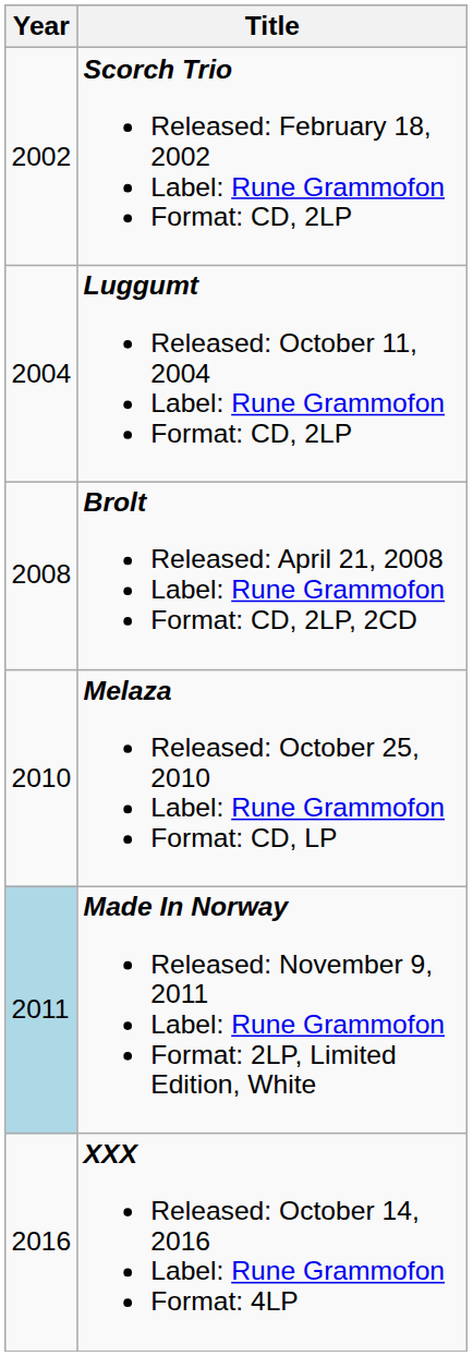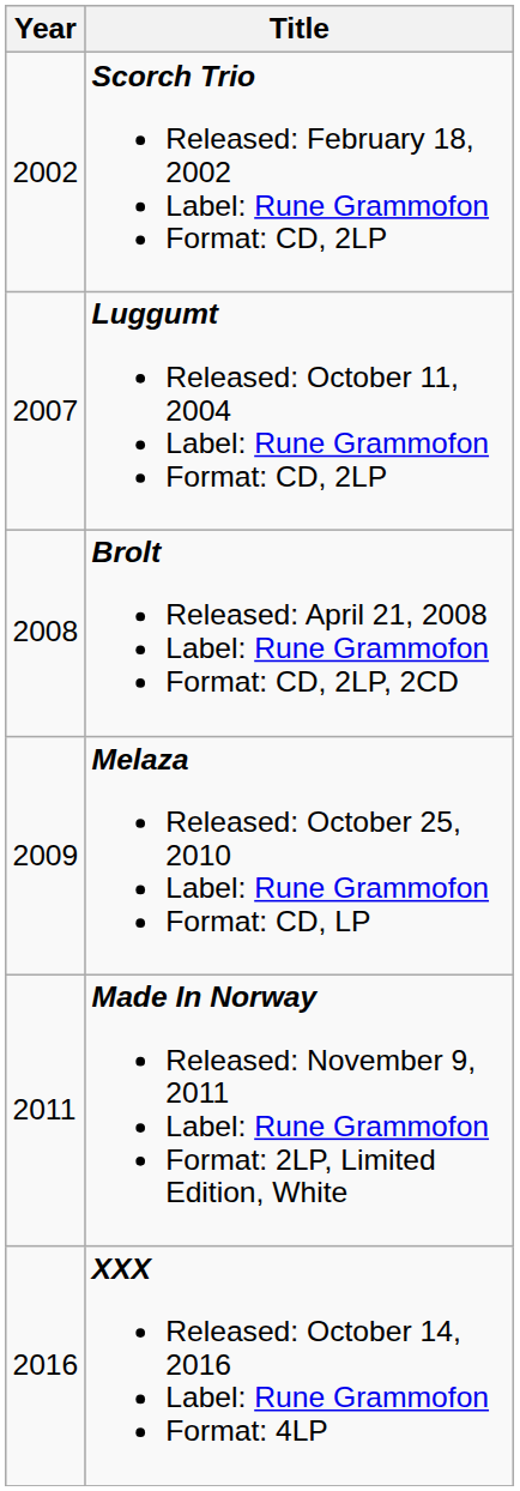row 3 | Year: 2004 -> 2007
row 5 | Year: 2010 -> 2009
row 6 | Year: lightblue background -> no background
